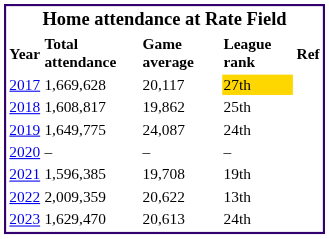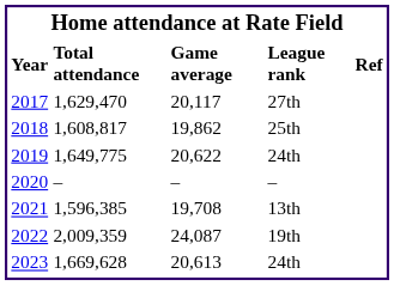2017 | column 2: 1,669,628 -> 1,629,470
2017 | column 4: gold background -> no background
2019 | column 3: 24,087 -> 20,622
2021 | column 4: 19th -> 13th
2022 | column 3: 20,622 -> 24,087
2022 | column 4: 13th -> 19th
2023 | column 2: 1,629,470 -> 1,669,628
